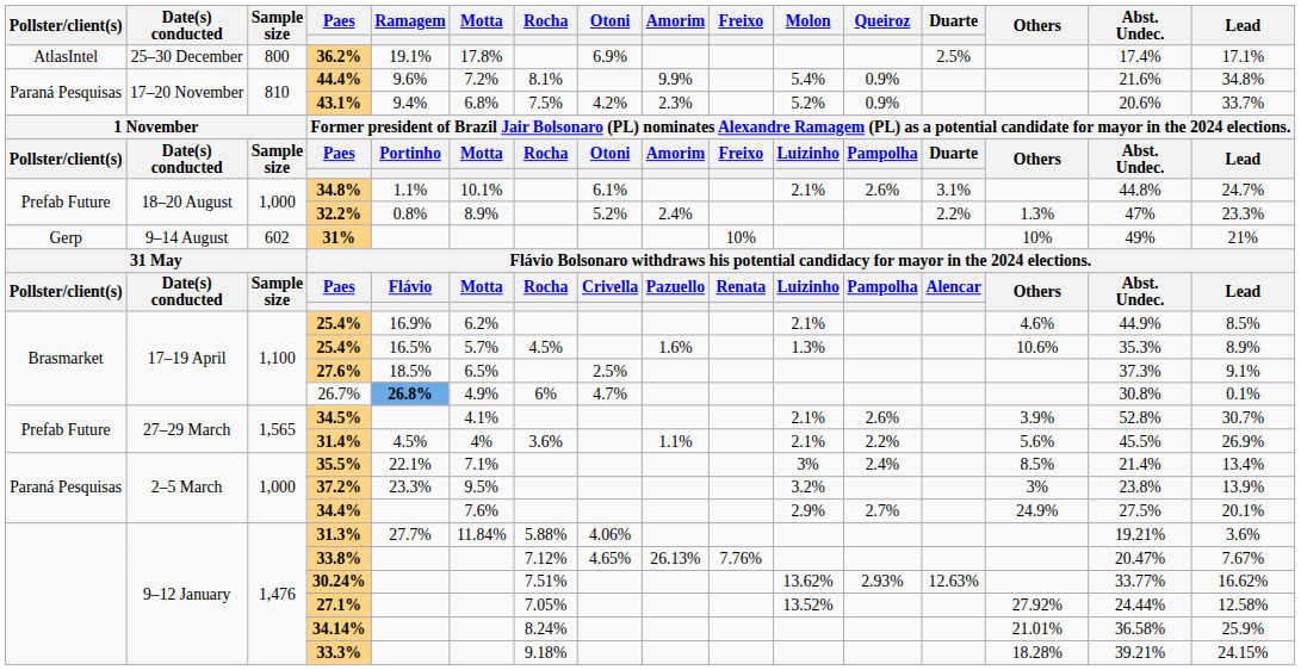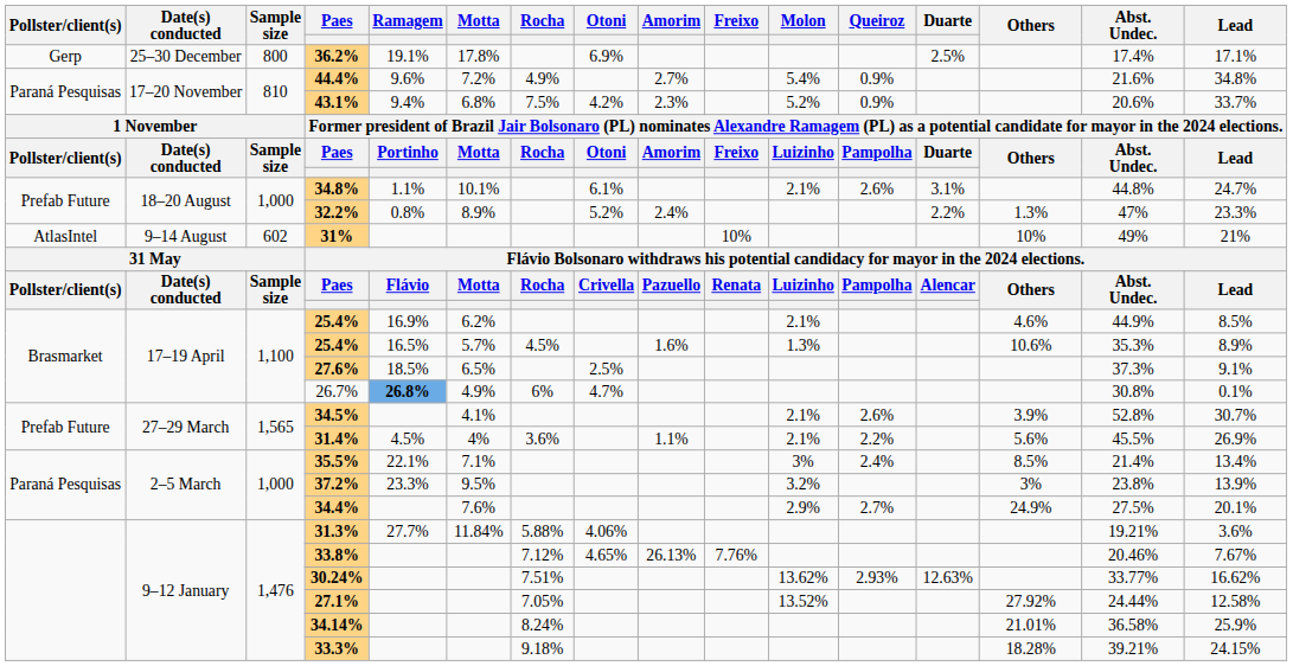36.2% | Pollster/client(s): AtlasIntel -> Gerp
44.4% | Rocha: 8.1% -> 4.9%
44.4% | Amorim: 9.9% -> 2.7%
31% | Pollster/client(s): Gerp -> AtlasIntel
33.8% | Abst. Undec.: 20.47% -> 20.46%
